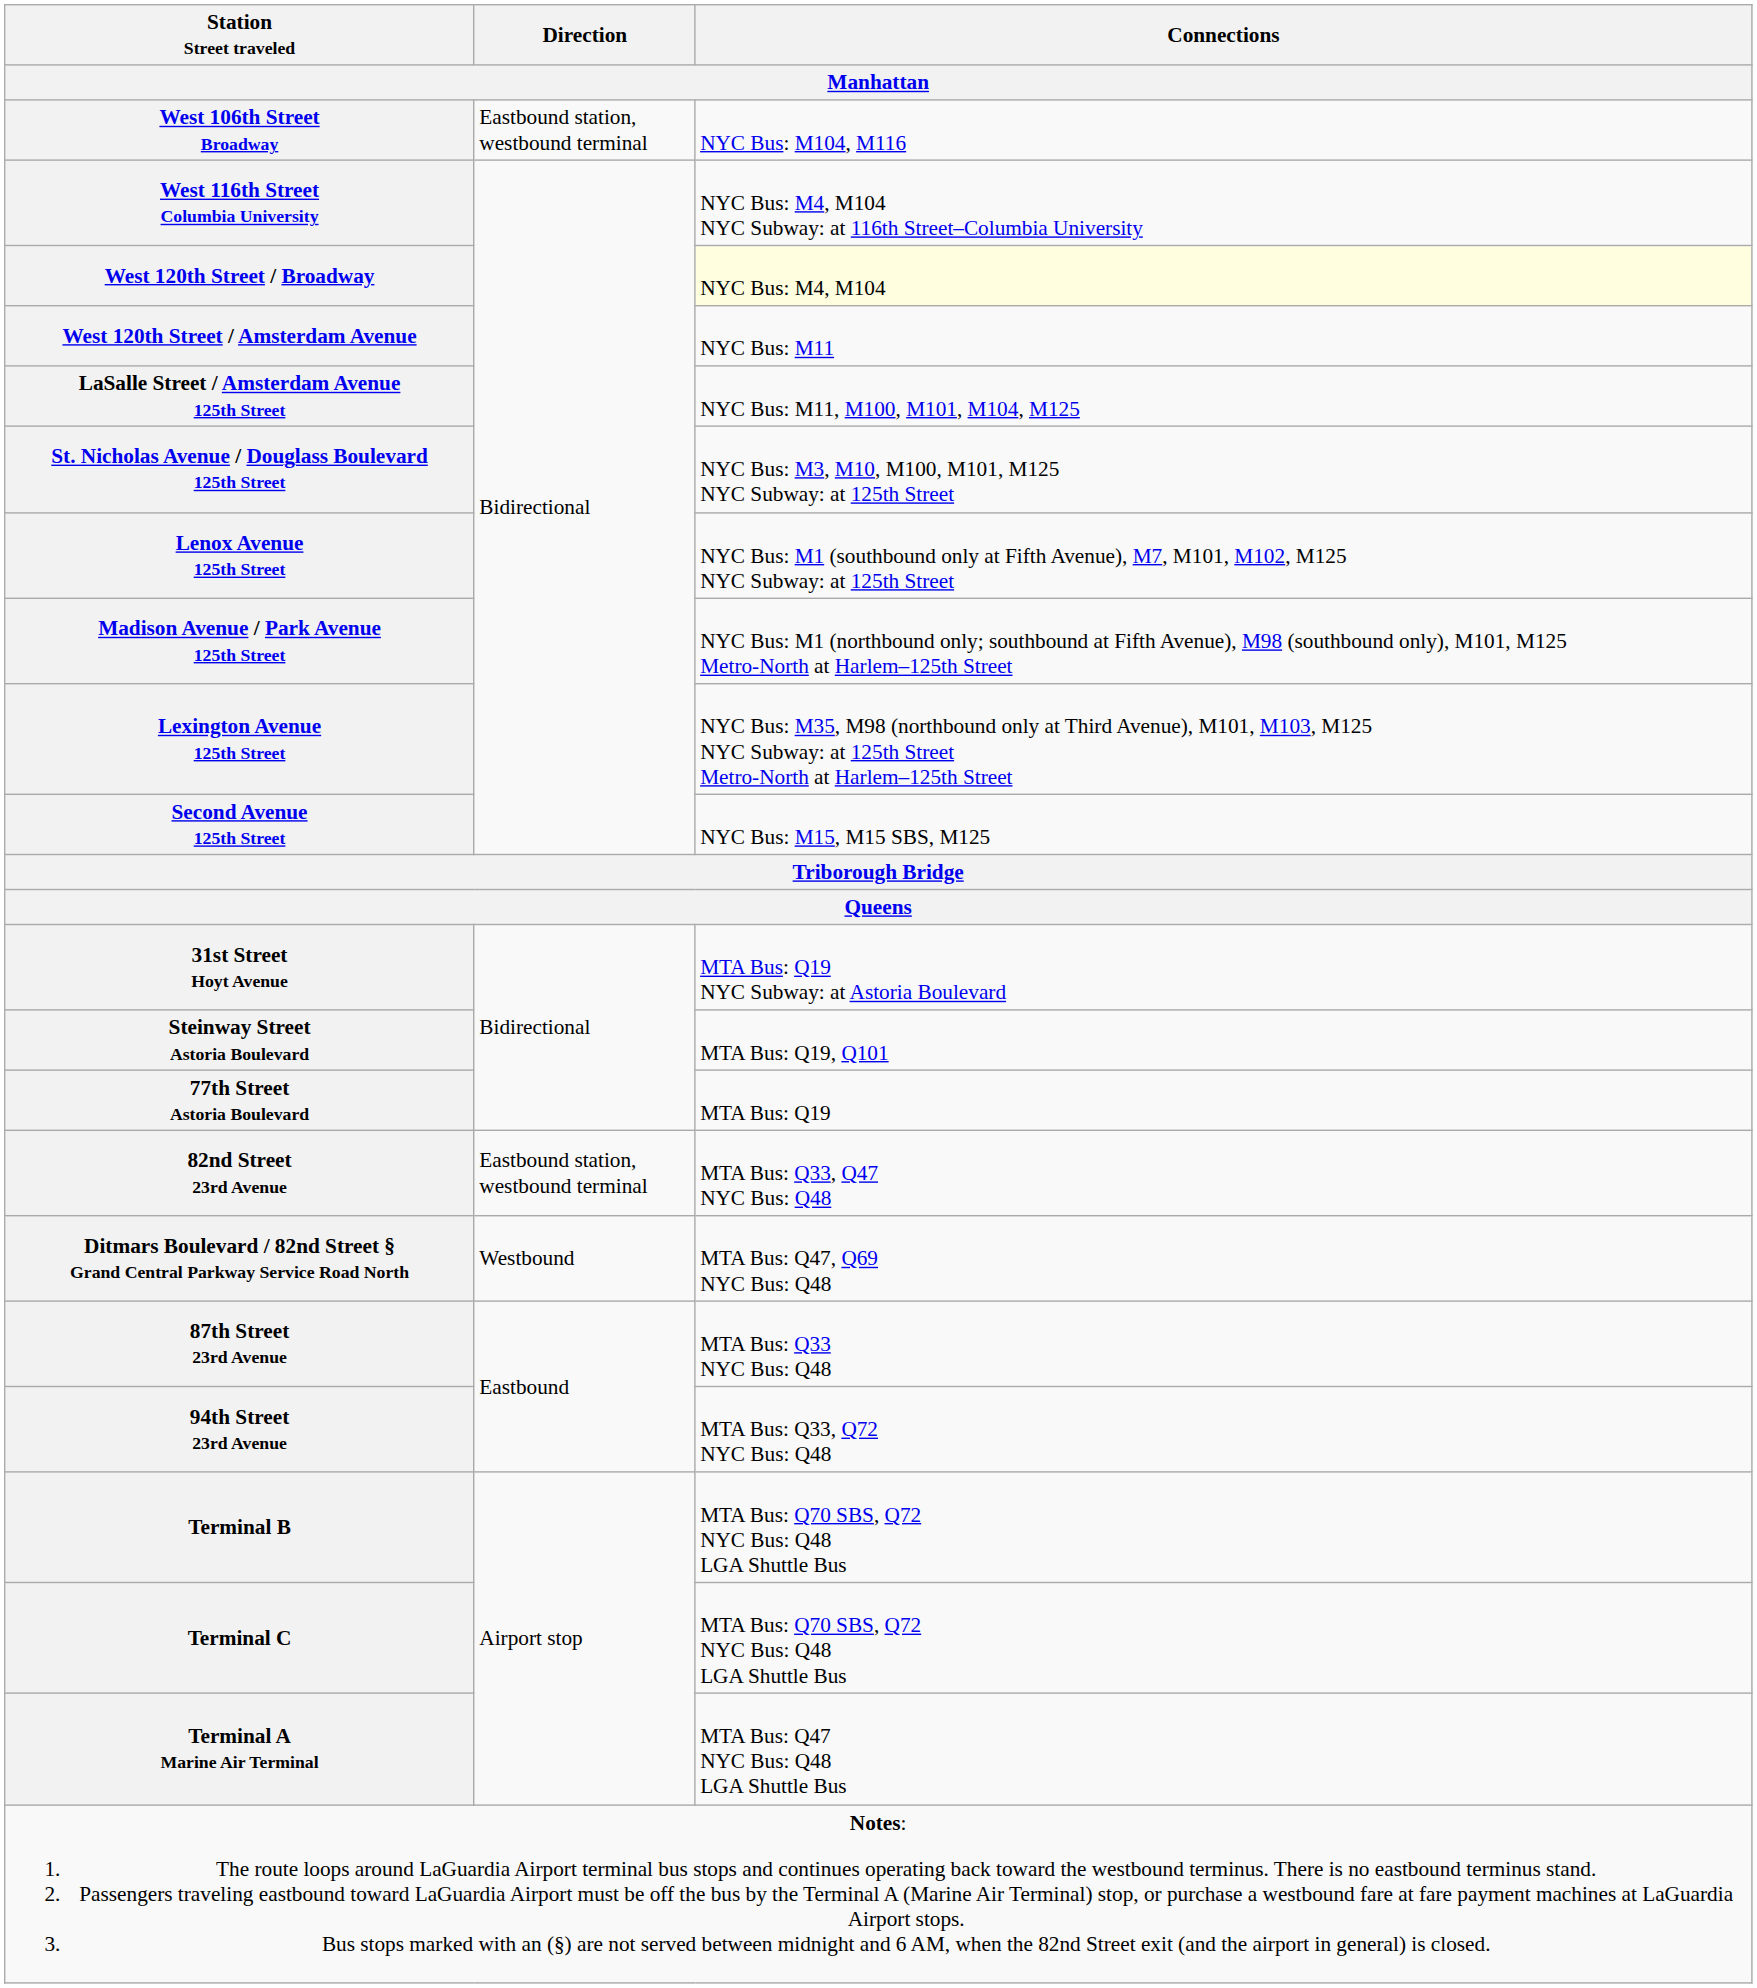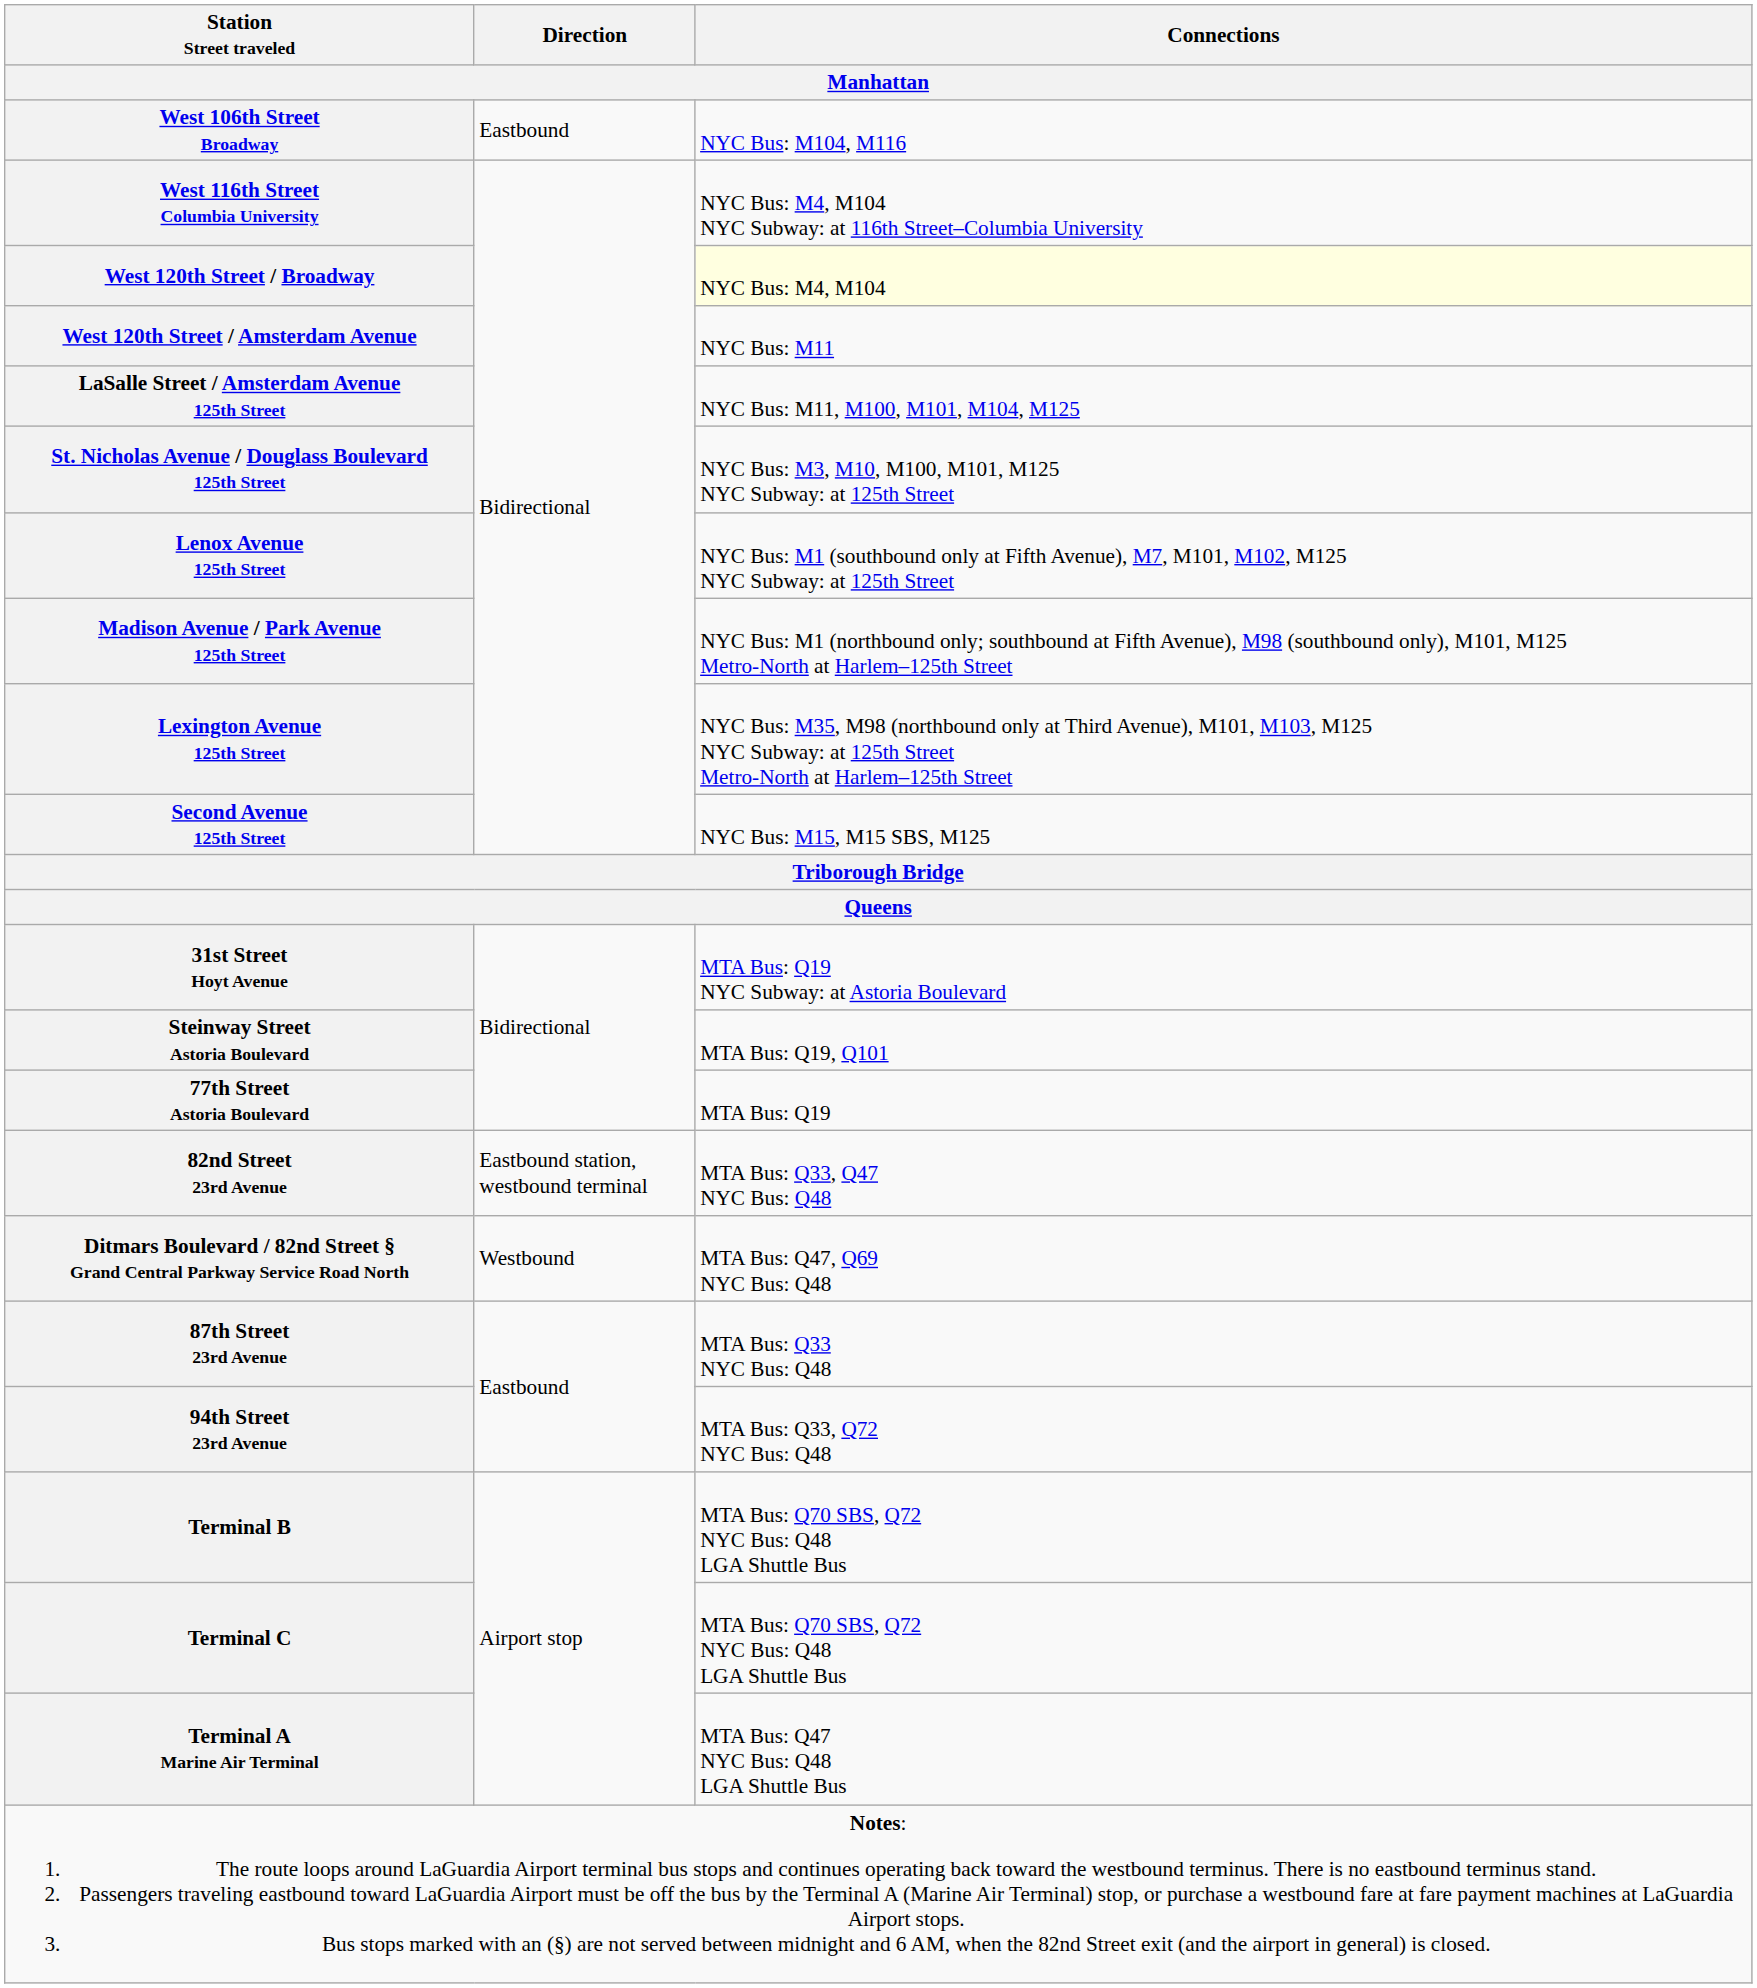West 106th Street Broadway | Direction: Eastbound station, westbound terminal -> Eastbound
